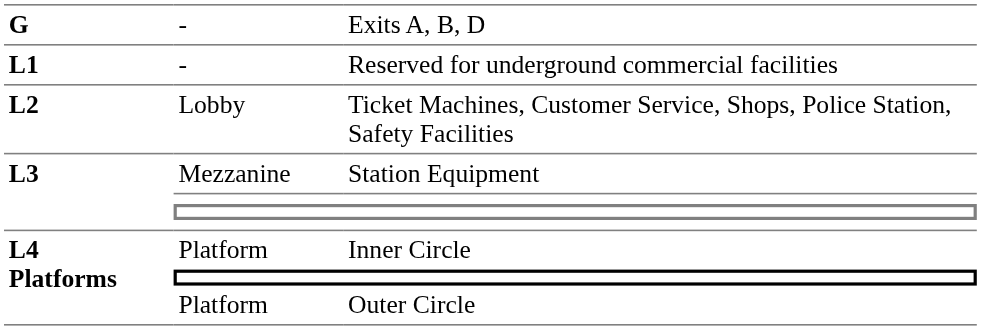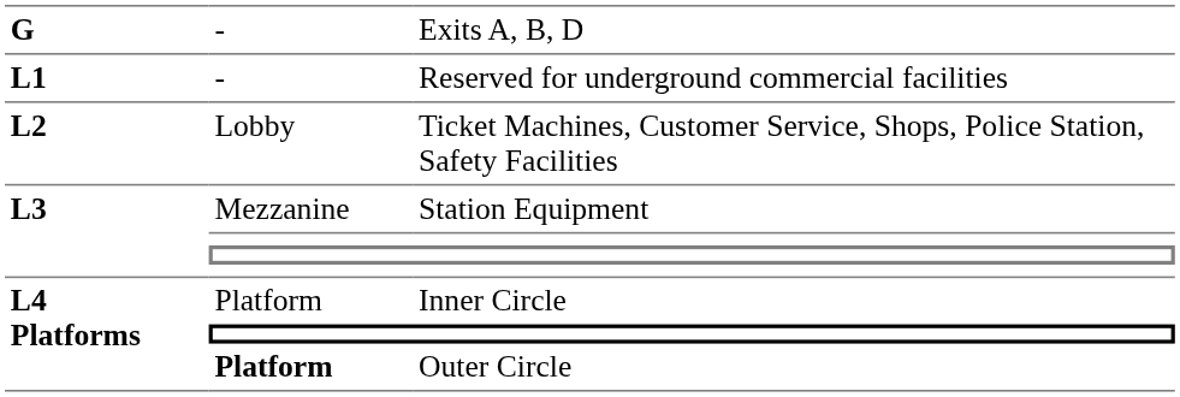Outer Circle | column 2: normal -> bold
